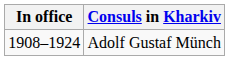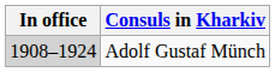Adolf Gustaf Münch | In office: no background -> lightgrey background
